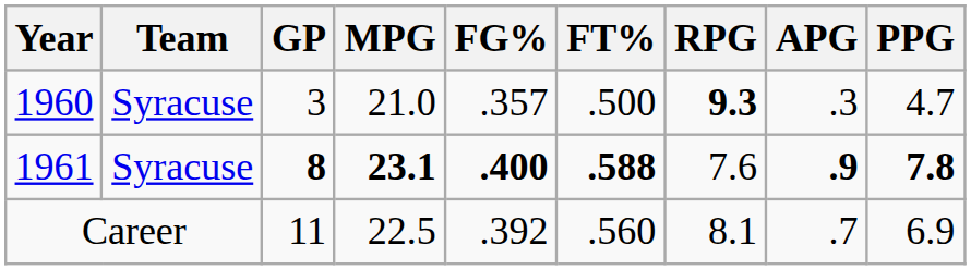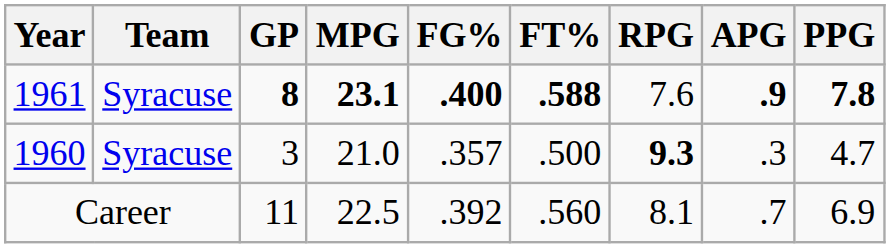rows swapped: 1960 <-> 1961
